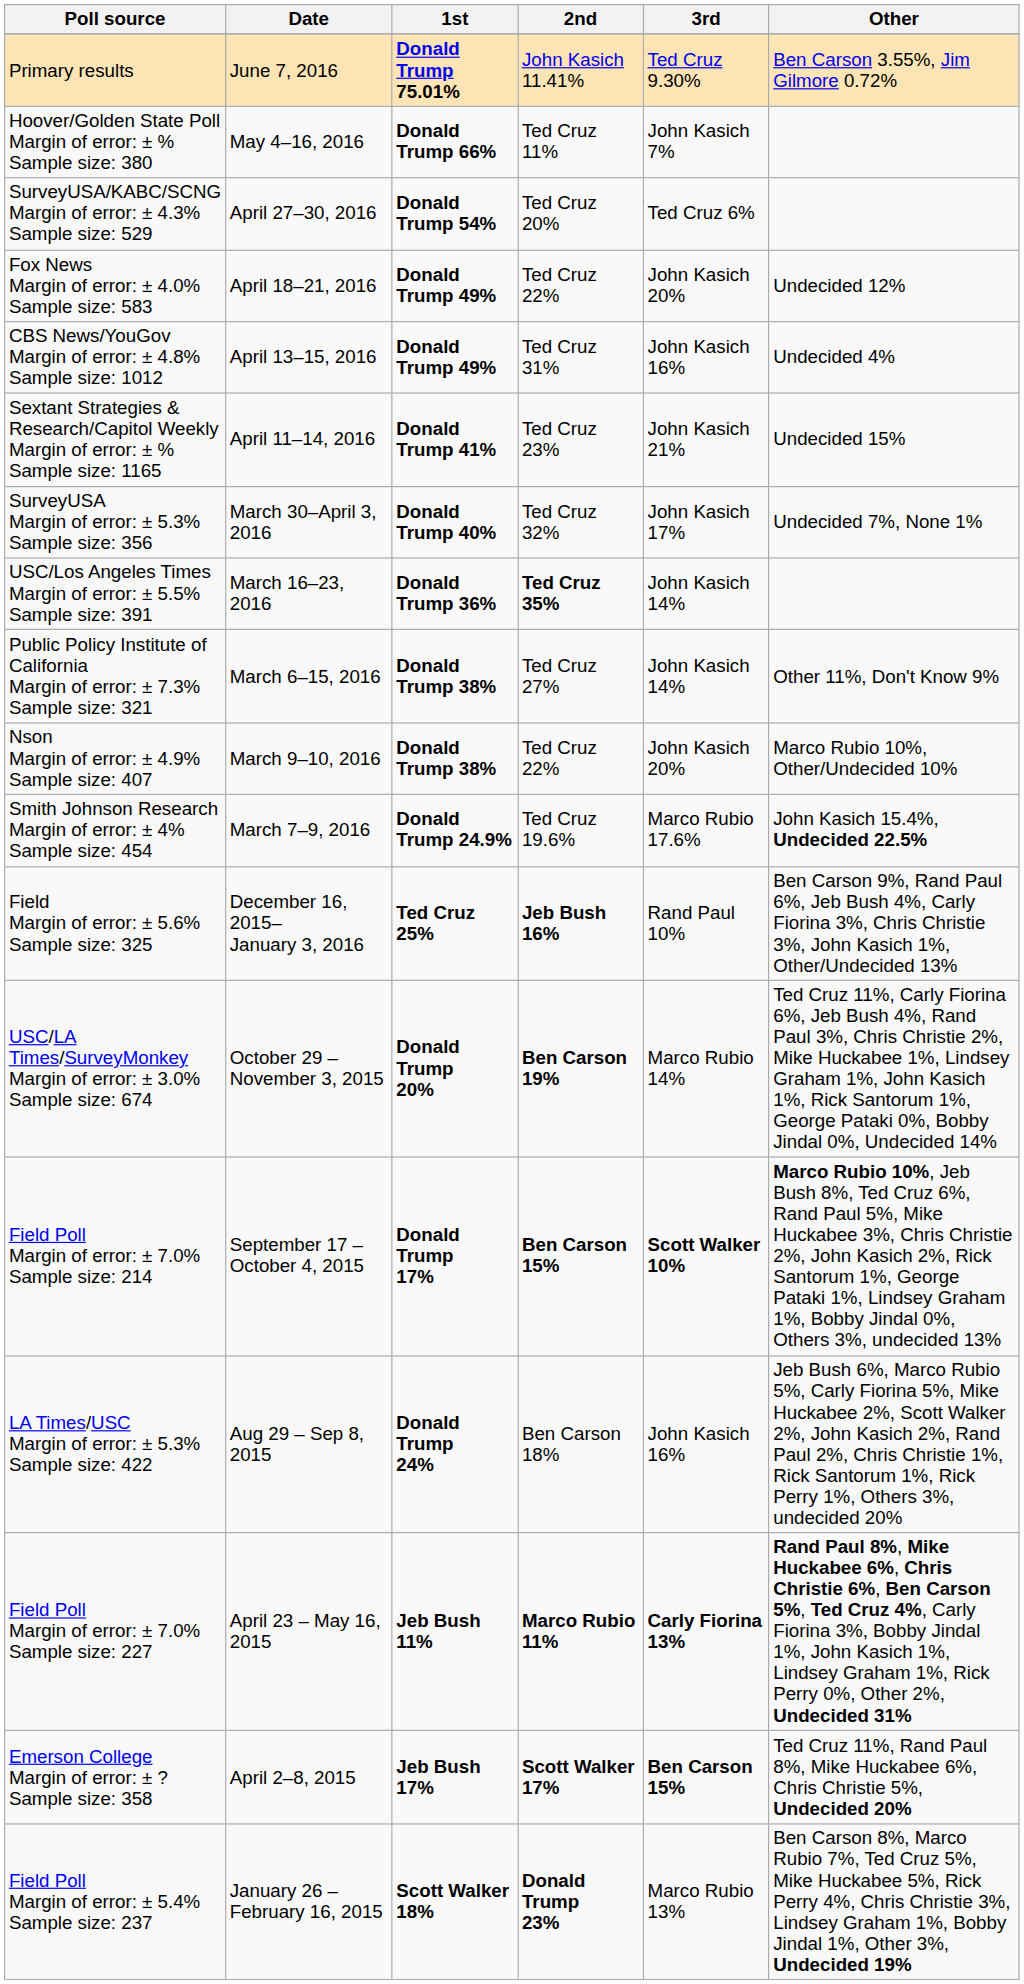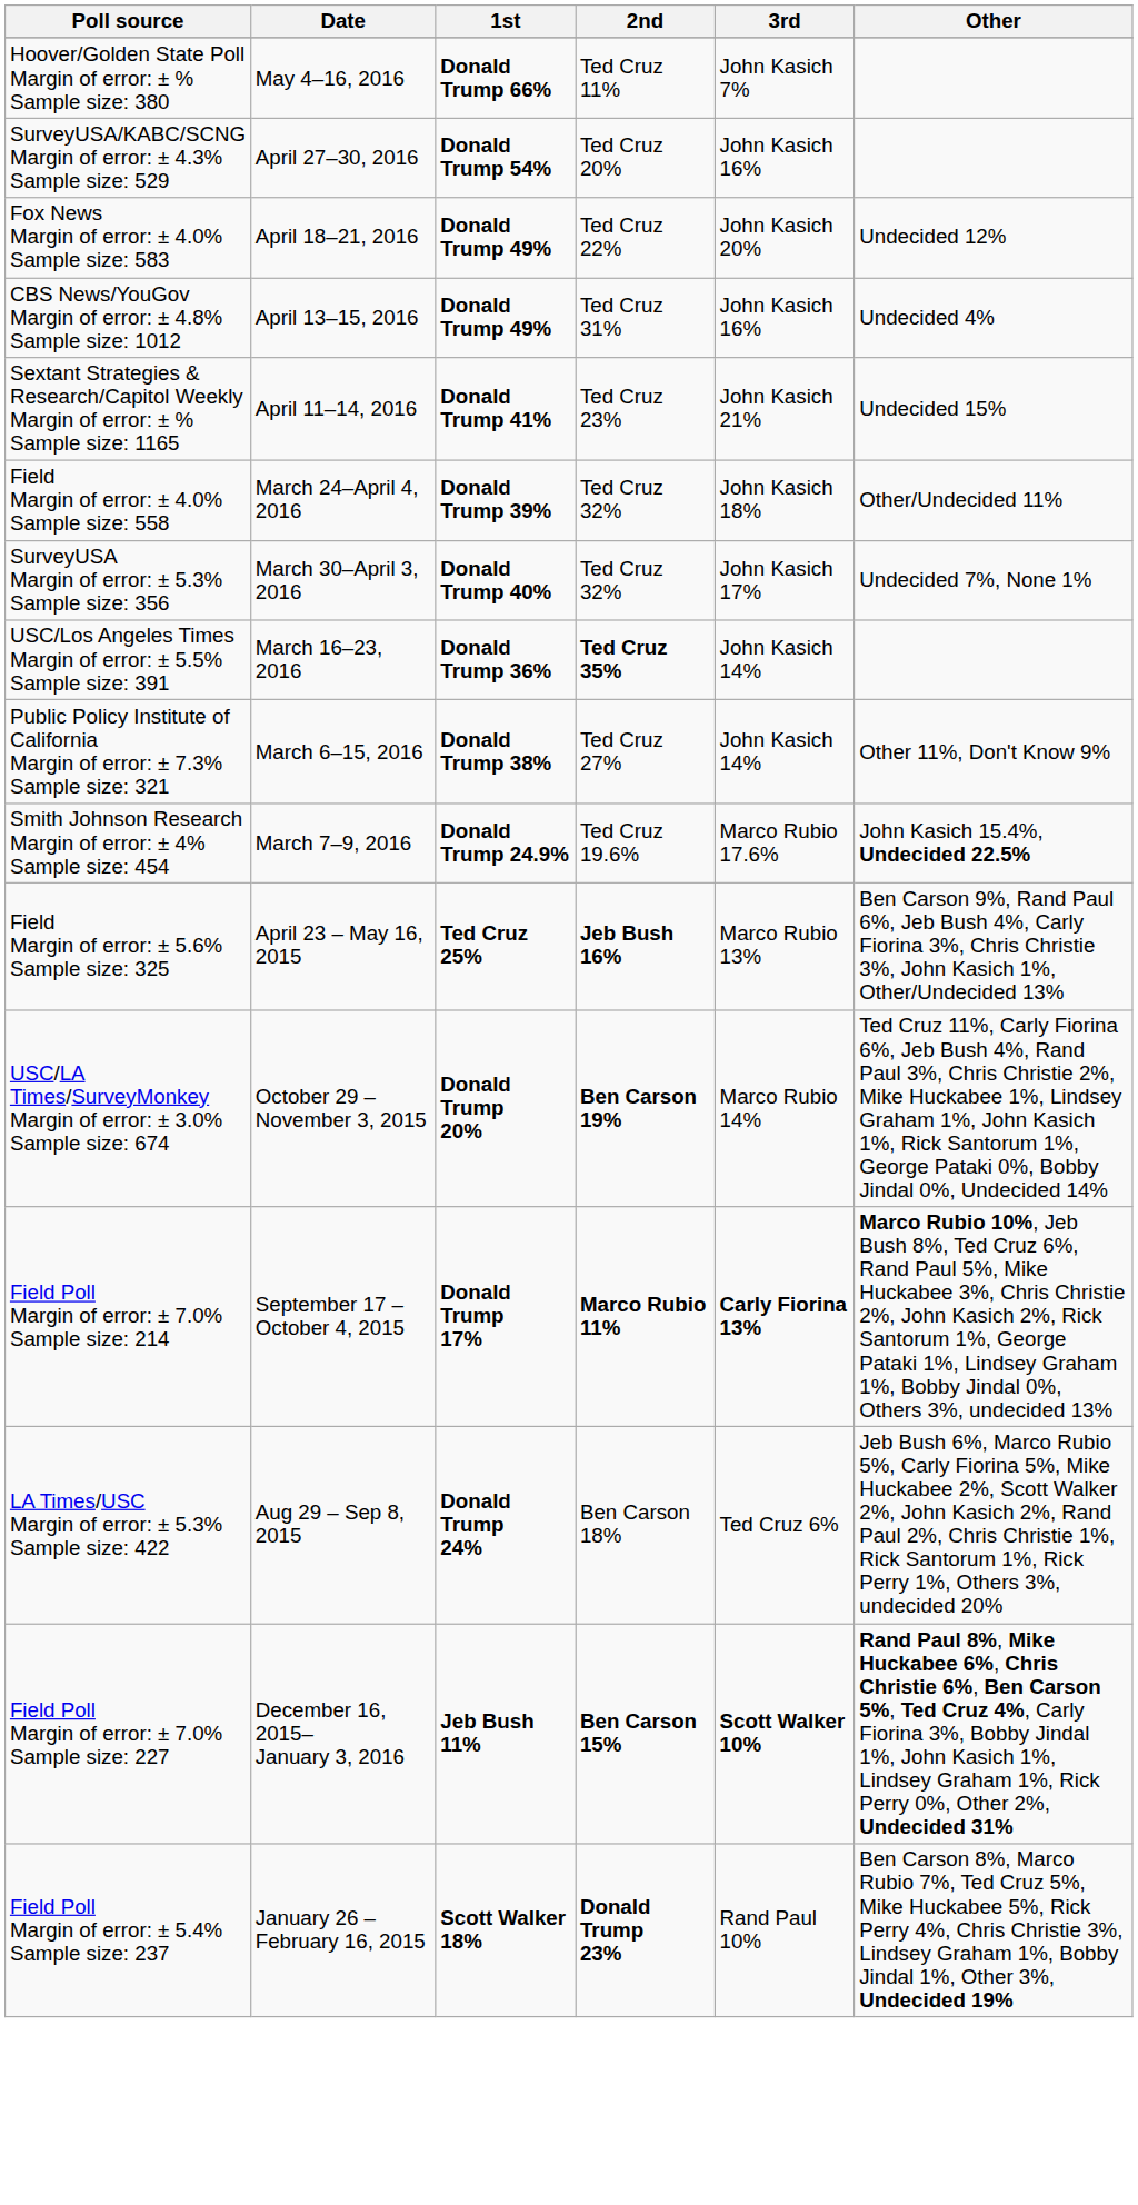- row: Primary results | June 7, 2016 | Donald Trump 75.01% | John Kasich 11.41% | Ted Cruz 9.30% | Ben Carson 3.55%, Jim Gilmore 0.72%
SurveyUSA/KABC/SCNG Margin of error: ± 4.3% Sample size: 529 | 3rd: Ted Cruz 6% -> John Kasich 16%
+ row: Field Margin of error: ± 4.0% Sample size: 558 | March 24–April 4, 2016 | Donald Trump 39% | Ted Cruz 32% | John Kasich 18% | Other/Undecided 11%
- row: Nson Margin of error: ± 4.9% Sample size: 407 | March 9–10, 2016 | Donald Trump 38% | Ted Cruz 22% | John Kasich 20% | Marco Rubio 10%, Other/Undecided 10%
Field Margin of error: ± 5.6% Sample size: 325 | Date: December 16, 2015– January 3, 2016 -> April 23 – May 16, 2015
Field Margin of error: ± 5.6% Sample size: 325 | 3rd: Rand Paul 10% -> Marco Rubio 13%
Field Poll Margin of error: ± 7.0% Sample size: 214 | 2nd: Ben Carson 15% -> Marco Rubio 11%
Field Poll Margin of error: ± 7.0% Sample size: 214 | 3rd: Scott Walker 10% -> Carly Fiorina 13%
LA Times/USC Margin of error: ± 5.3% Sample size: 422 | 3rd: John Kasich 16% -> Ted Cruz 6%
Field Poll Margin of error: ± 7.0% Sample size: 227 | Date: April 23 – May 16, 2015 -> December 16, 2015– January 3, 2016
Field Poll Margin of error: ± 7.0% Sample size: 227 | 2nd: Marco Rubio 11% -> Ben Carson 15%
Field Poll Margin of error: ± 7.0% Sample size: 227 | 3rd: Carly Fiorina 13% -> Scott Walker 10%
- row: Emerson College Margin of error: ± ? Sample size: 358 | April 2–8, 2015 | Jeb Bush 17% | Scott Walker 17% | Ben Carson 15% | Ted Cruz 11%, Rand Paul 8%, Mike Huckabee 6%, Chris Christie 5%, Undecided 20%
Field Poll Margin of error: ± 5.4% Sample size: 237 | 3rd: Marco Rubio 13% -> Rand Paul 10%
